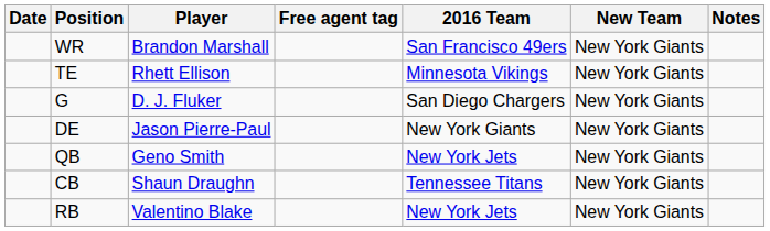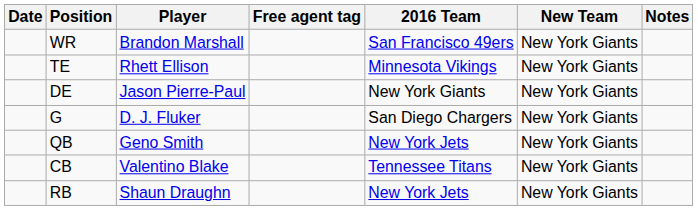rows swapped: G <-> DE
CB | Player: Shaun Draughn -> Valentino Blake
RB | Player: Valentino Blake -> Shaun Draughn
